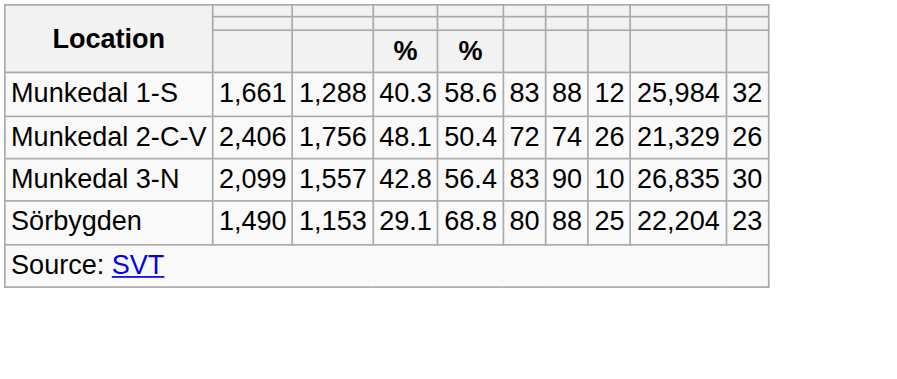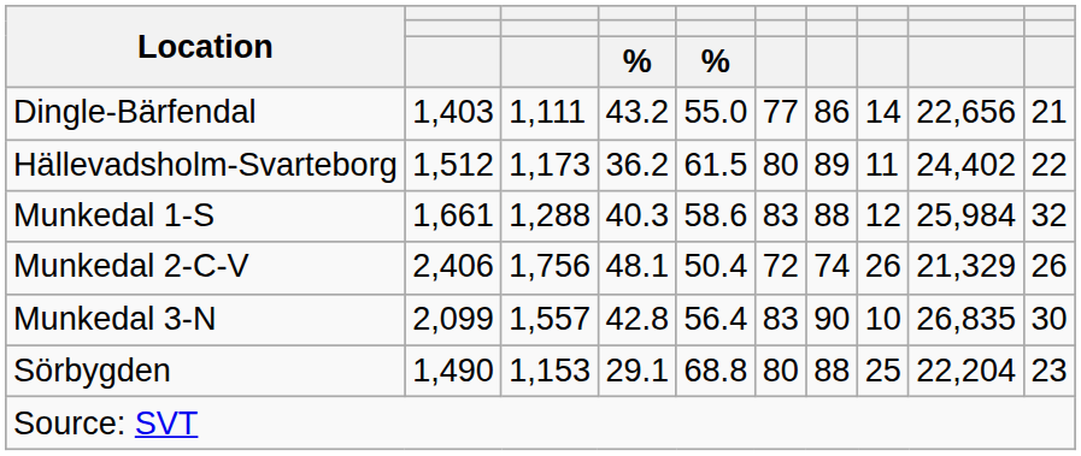+ row: Dingle-Bärfendal | 1,403 | 1,111 | 43.2 | 55.0 | 77 | 86 | 14 | 22,656 | 21
+ row: Hällevadsholm-Svarteborg | 1,512 | 1,173 | 36.2 | 61.5 | 80 | 89 | 11 | 24,402 | 22
